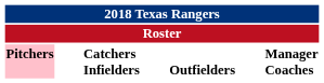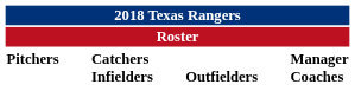Pitchers | column 1: pink background -> no background
